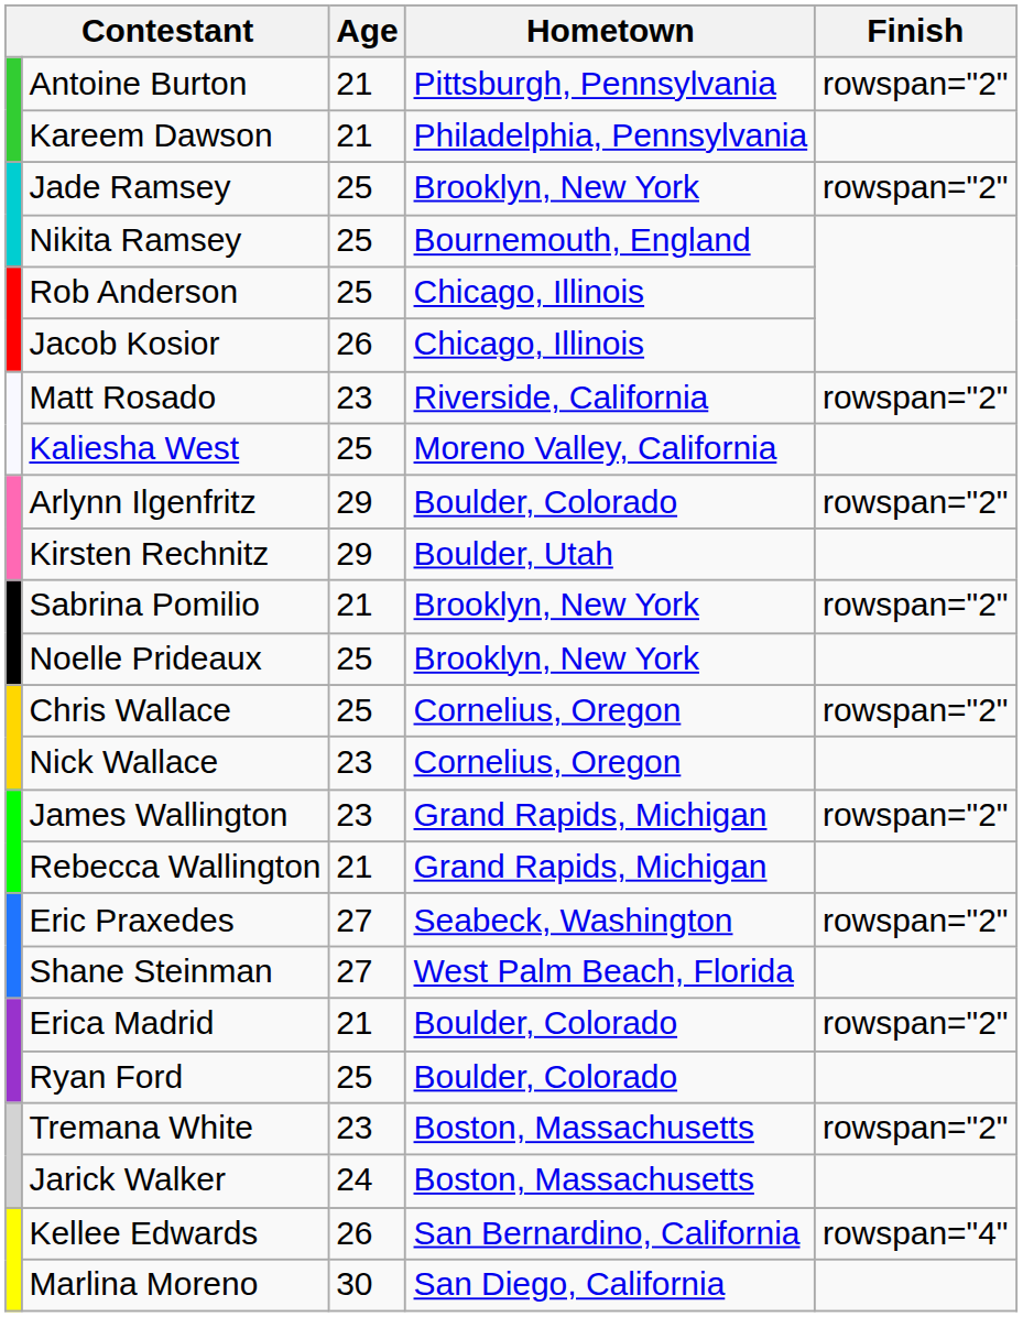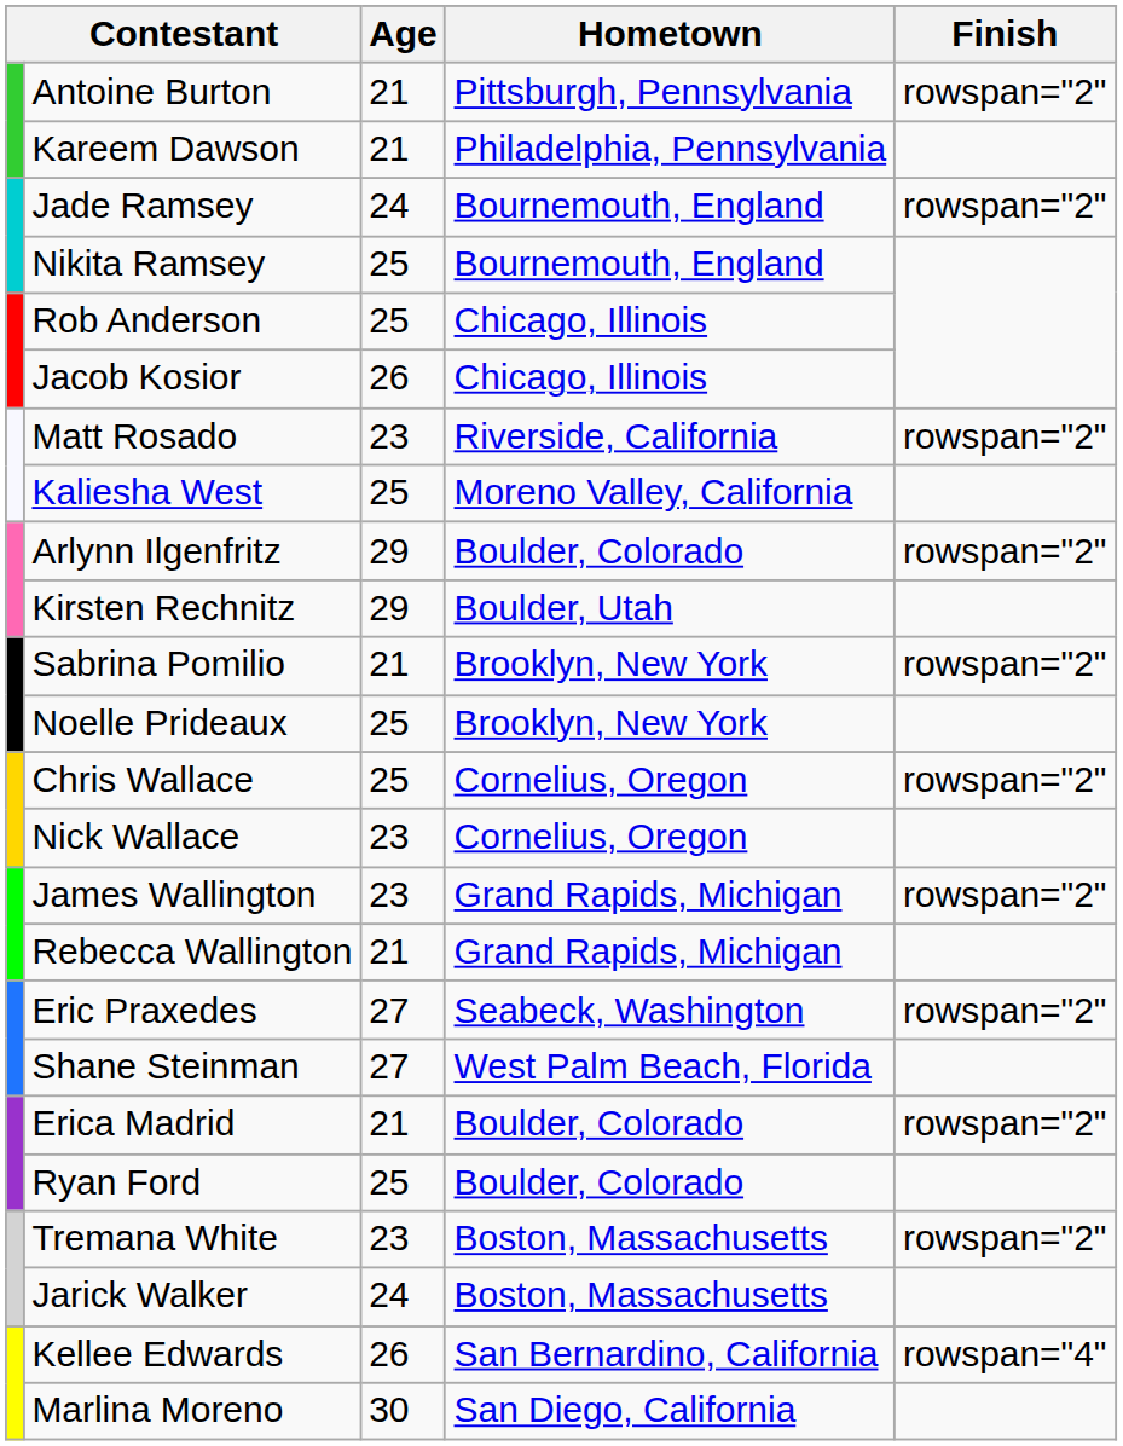Jade Ramsey | Age: 25 -> 24
Jade Ramsey | Hometown: Brooklyn, New York -> Bournemouth, England
